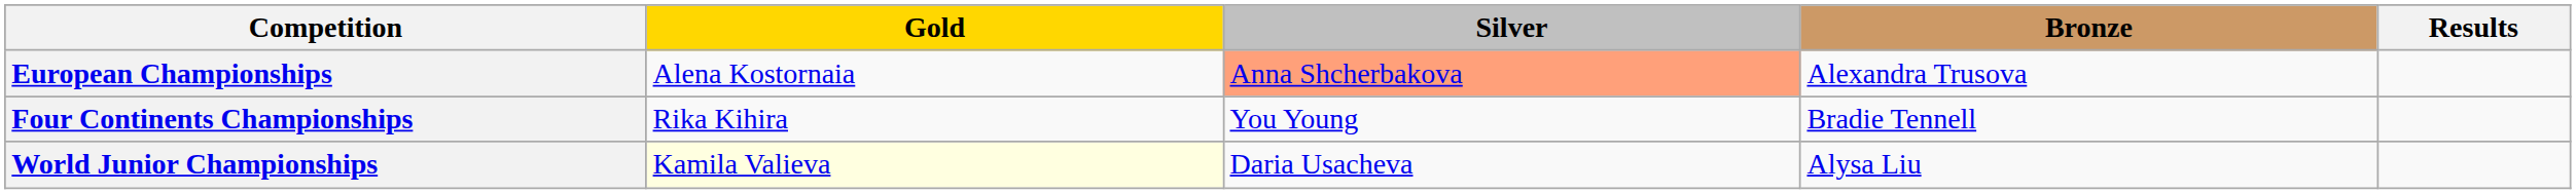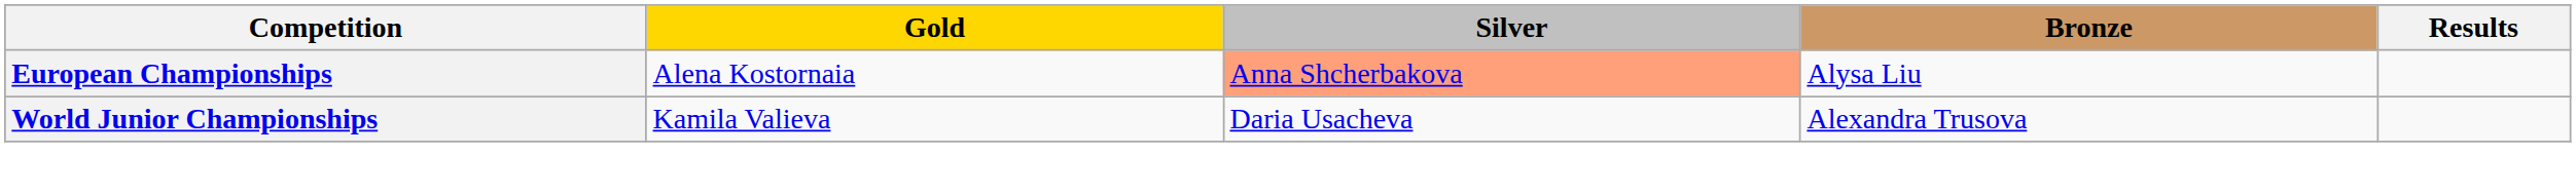European Championships | Bronze: Alexandra Trusova -> Alysa Liu
- row: Four Continents Championships | Rika Kihira | You Young | Bradie Tennell
World Junior Championships | Gold: lightyellow background -> no background
World Junior Championships | Bronze: Alysa Liu -> Alexandra Trusova
